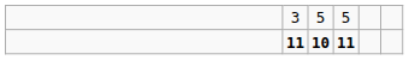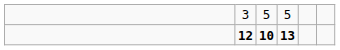row 2 | column 2: 11 -> 12
row 2 | column 4: 11 -> 13
